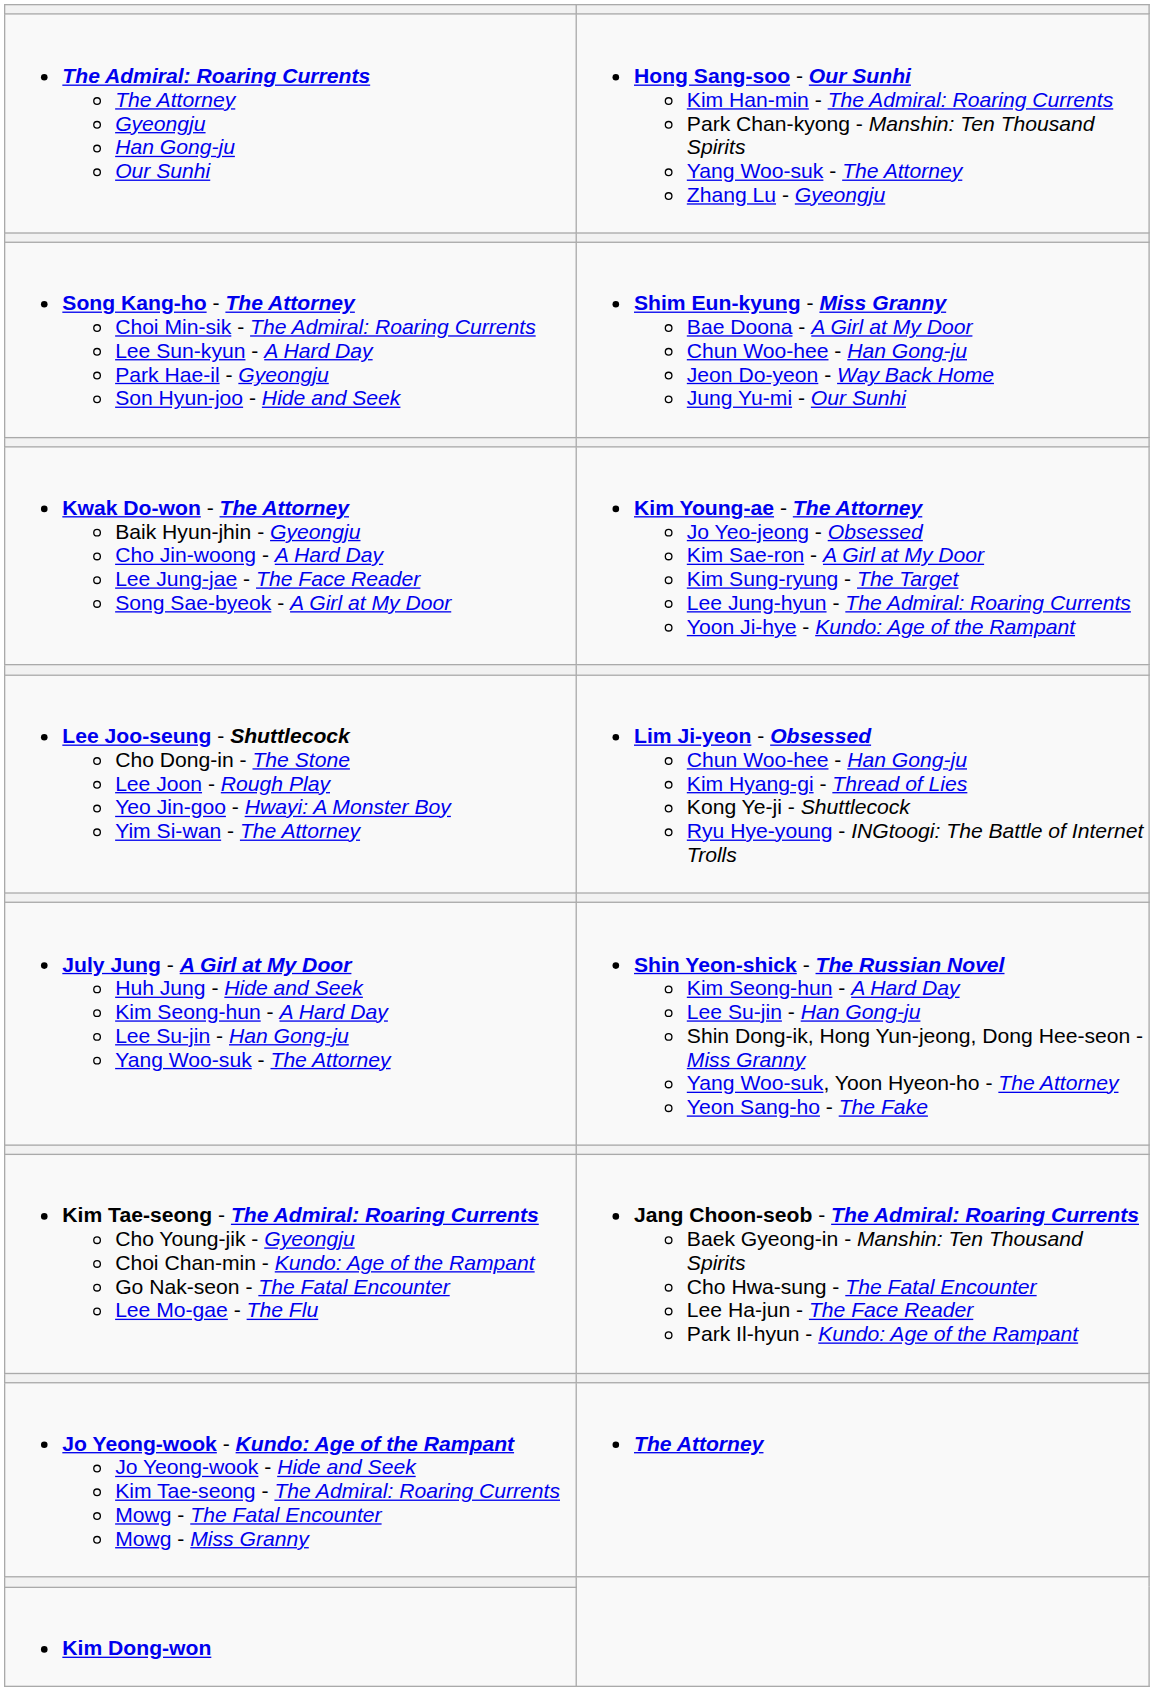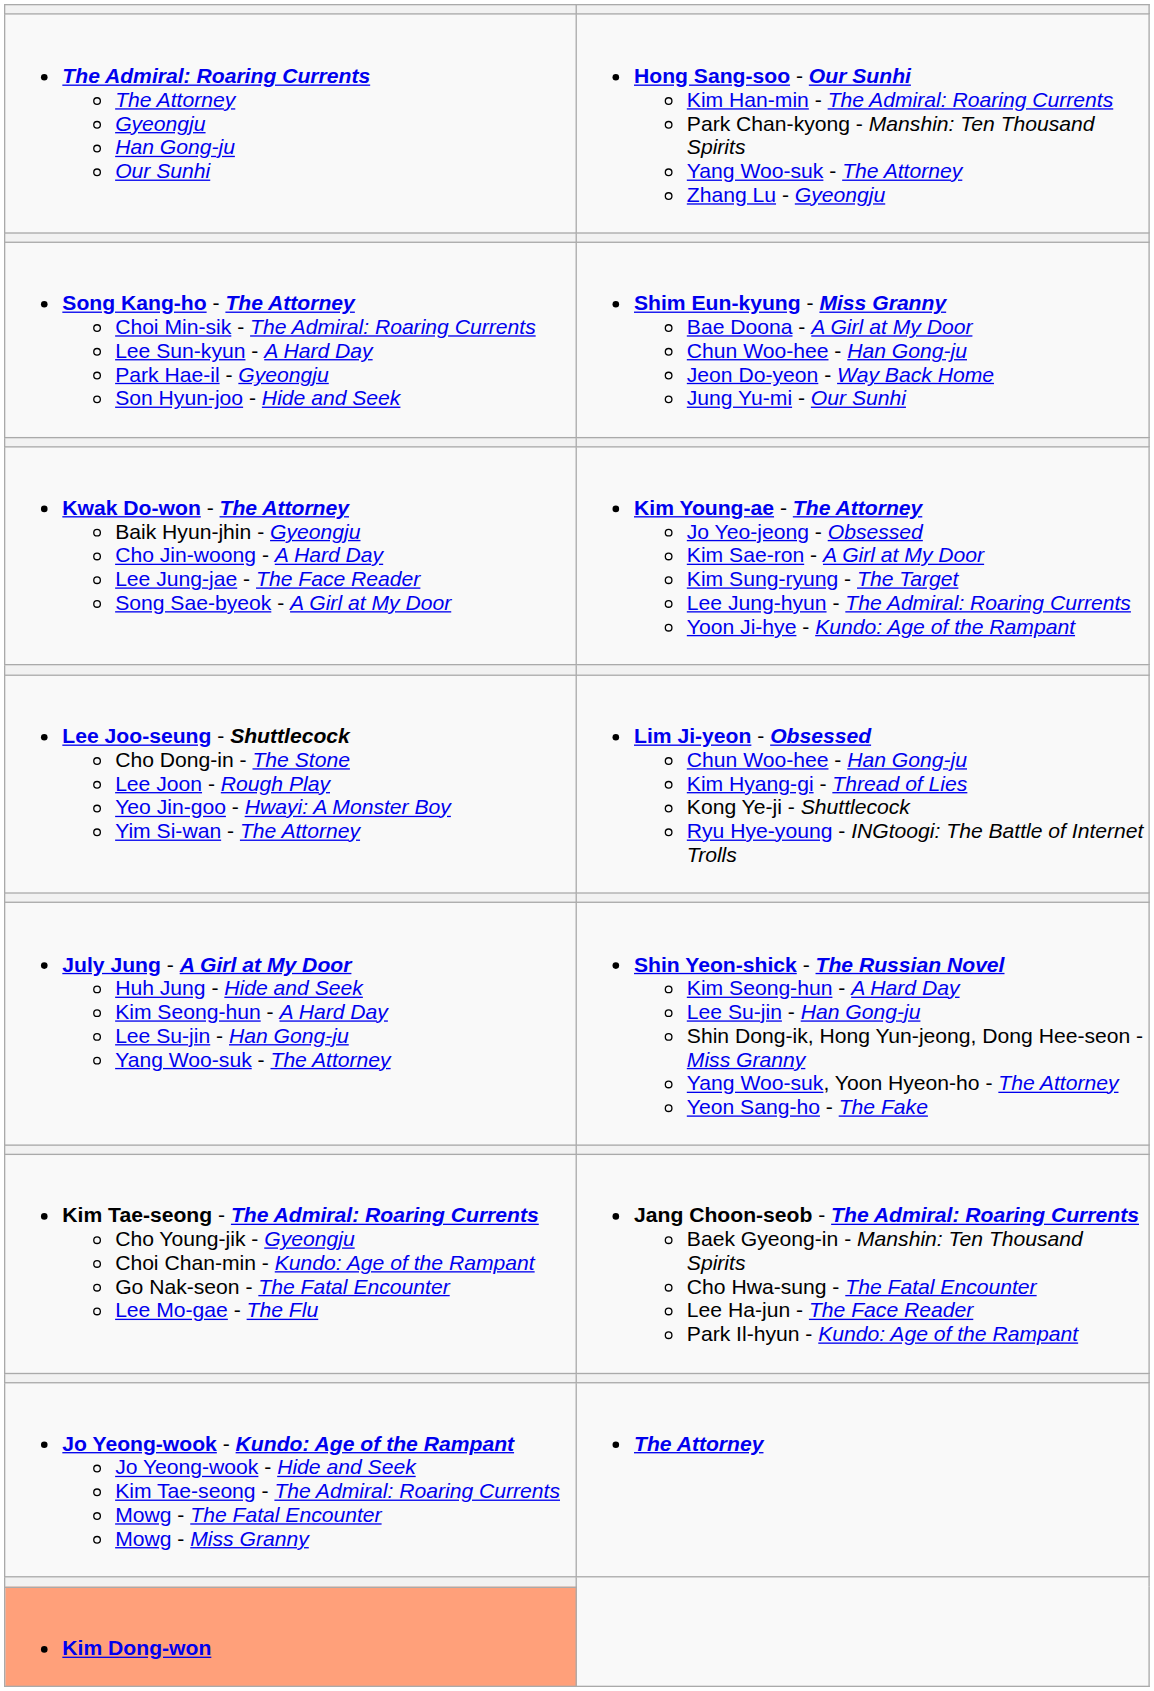Kim Dong-won | column 1: no background -> lightsalmon background
